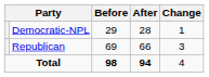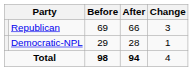rows swapped: Republican <-> Democratic-NPL
